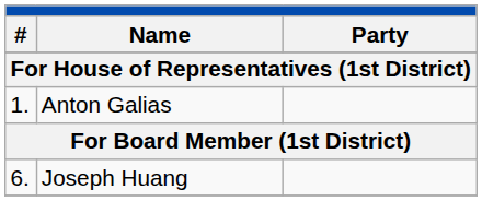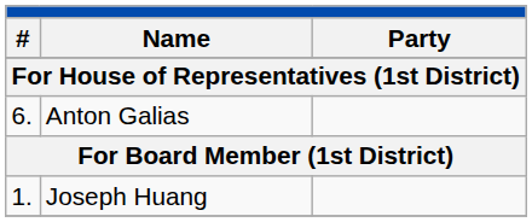Anton Galias | column 1: 1. -> 6.
Joseph Huang | column 1: 6. -> 1.
